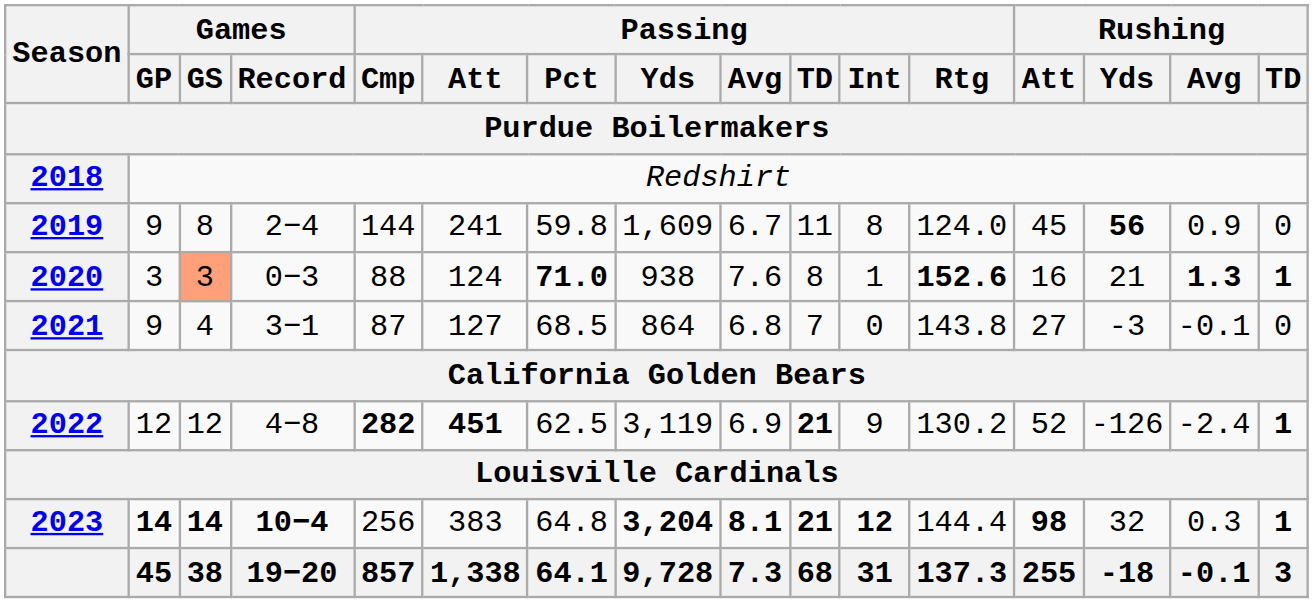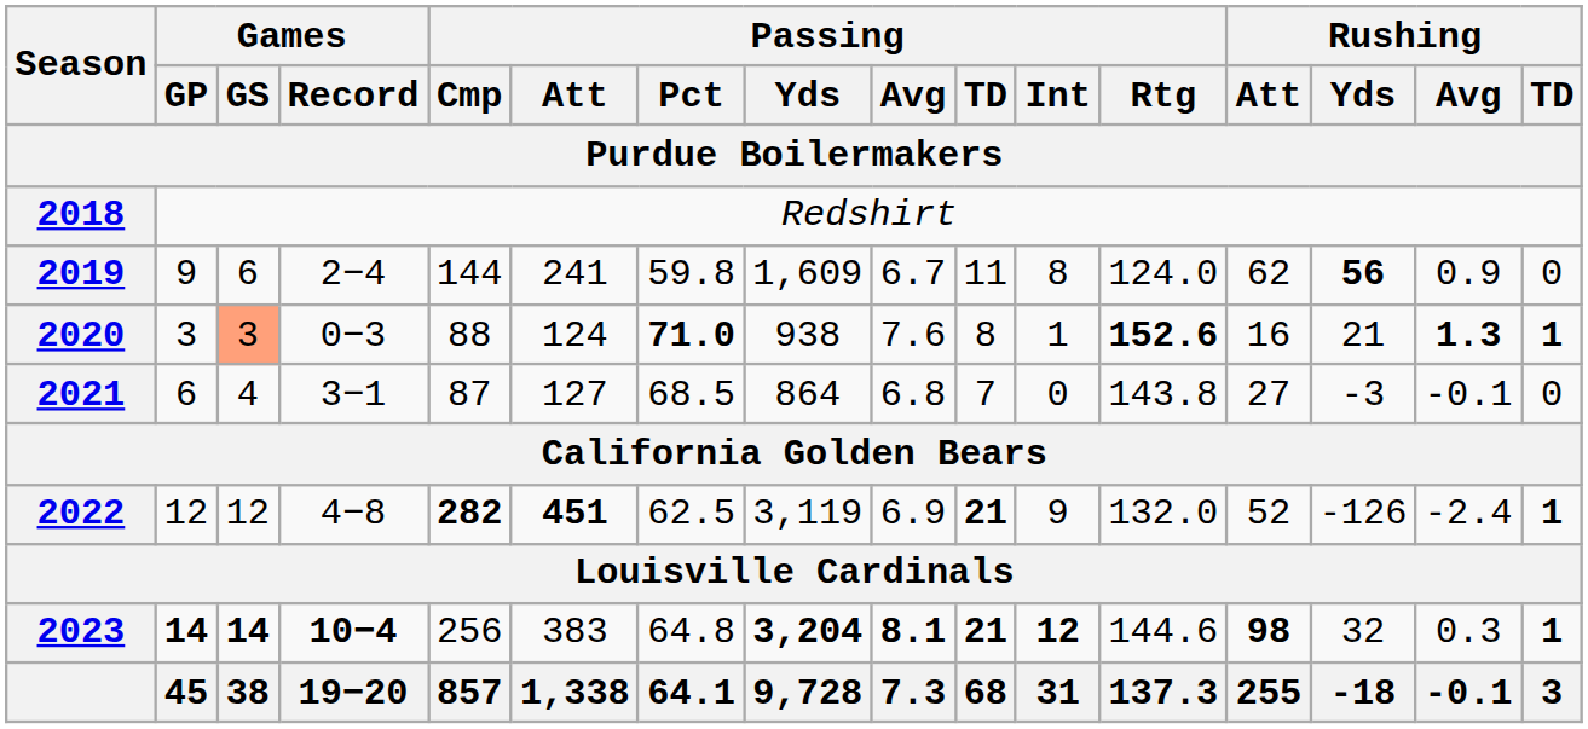2019 | Games / GS / Purdue Boilermakers: 8 -> 6
2019 | Rushing / Att / Purdue Boilermakers: 45 -> 62
2021 | Games / GP / Purdue Boilermakers: 9 -> 6
2022 | Passing / Rtg / Purdue Boilermakers: 130.2 -> 132.0
2023 | Passing / Rtg / Purdue Boilermakers: 144.4 -> 144.6
